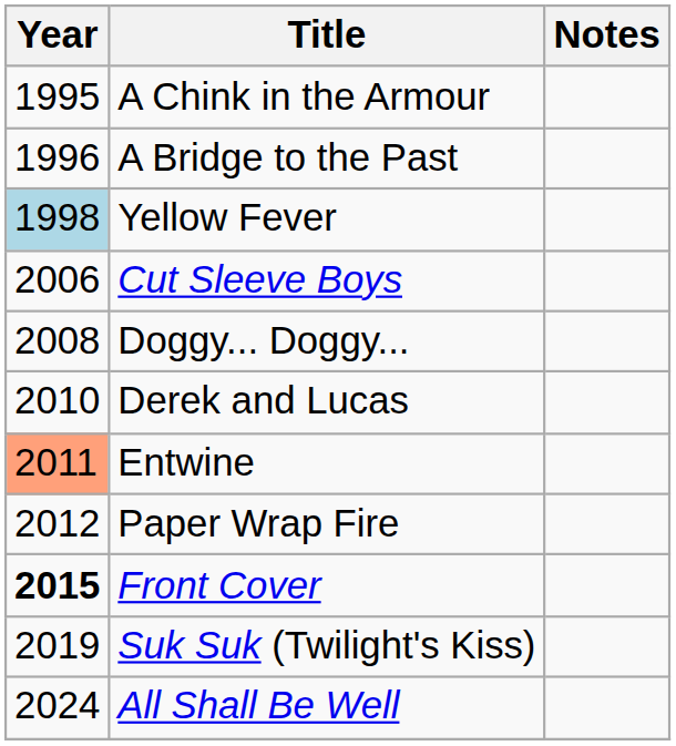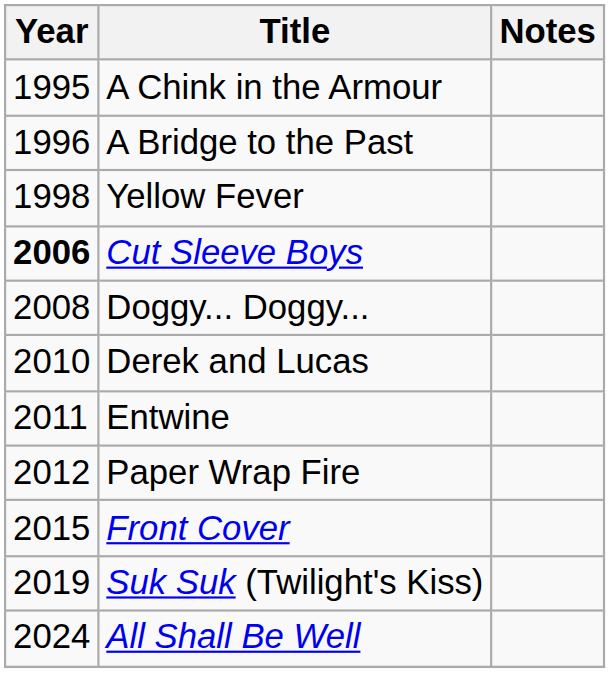Yellow Fever | Year: lightblue background -> no background
Cut Sleeve Boys | Year: normal -> bold
Entwine | Year: lightsalmon background -> no background
Front Cover | Year: bold -> normal
